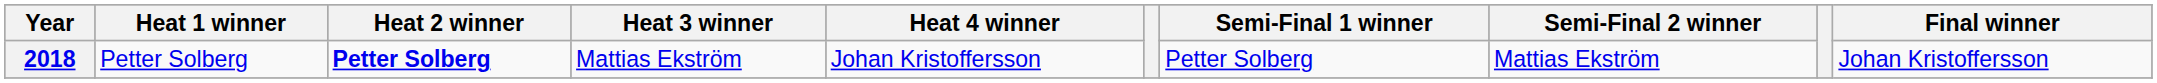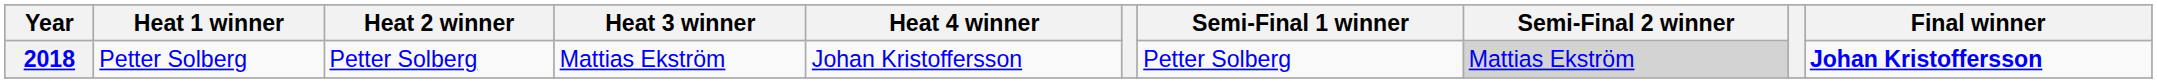2018 | Heat 2 winner: bold -> normal
2018 | Semi-Final 2 winner: no background -> lightgrey background
2018 | Final winner: normal -> bold
